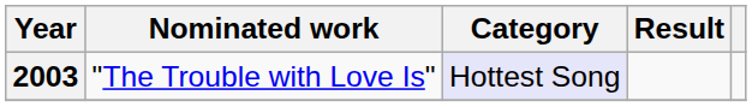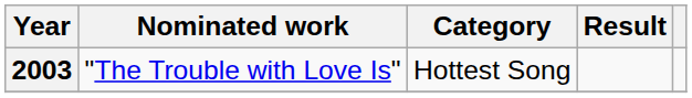2003 | Category: lavender background -> no background
